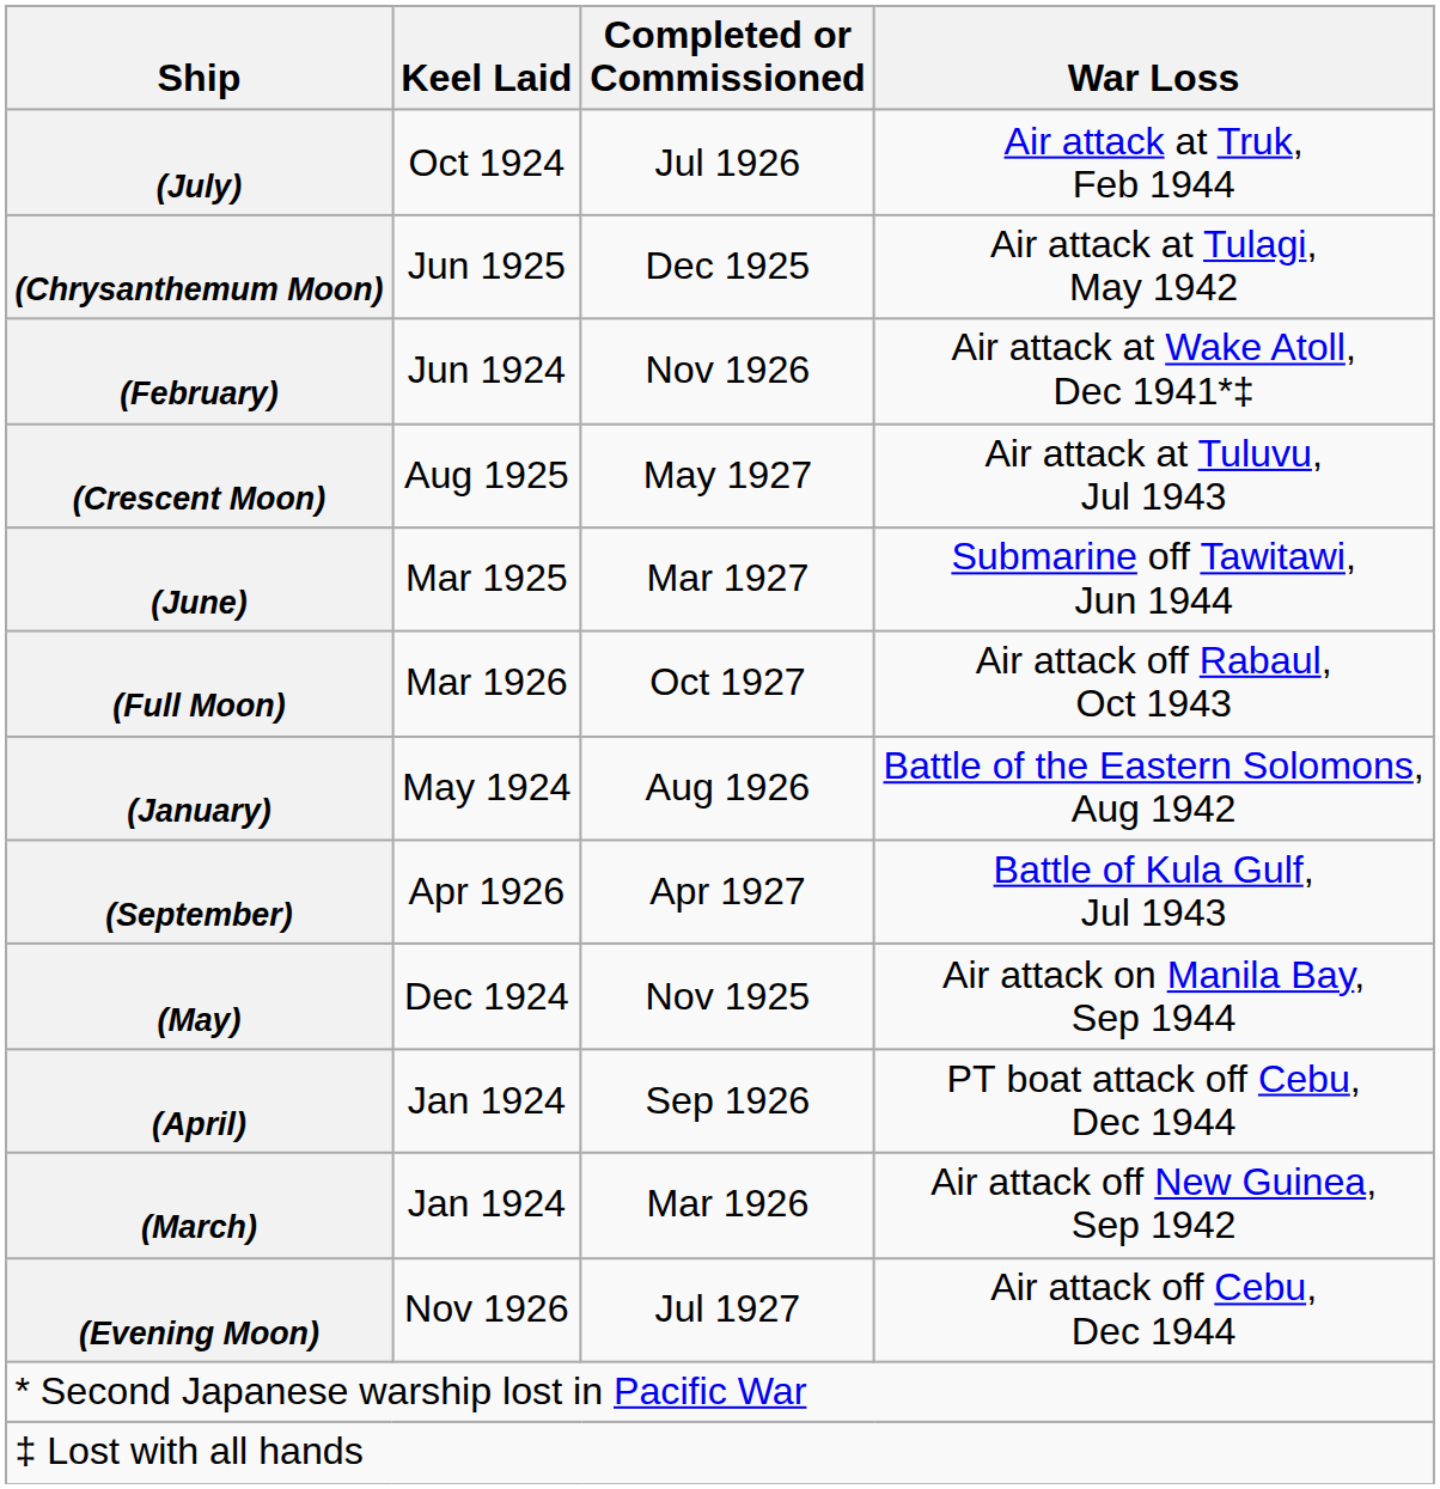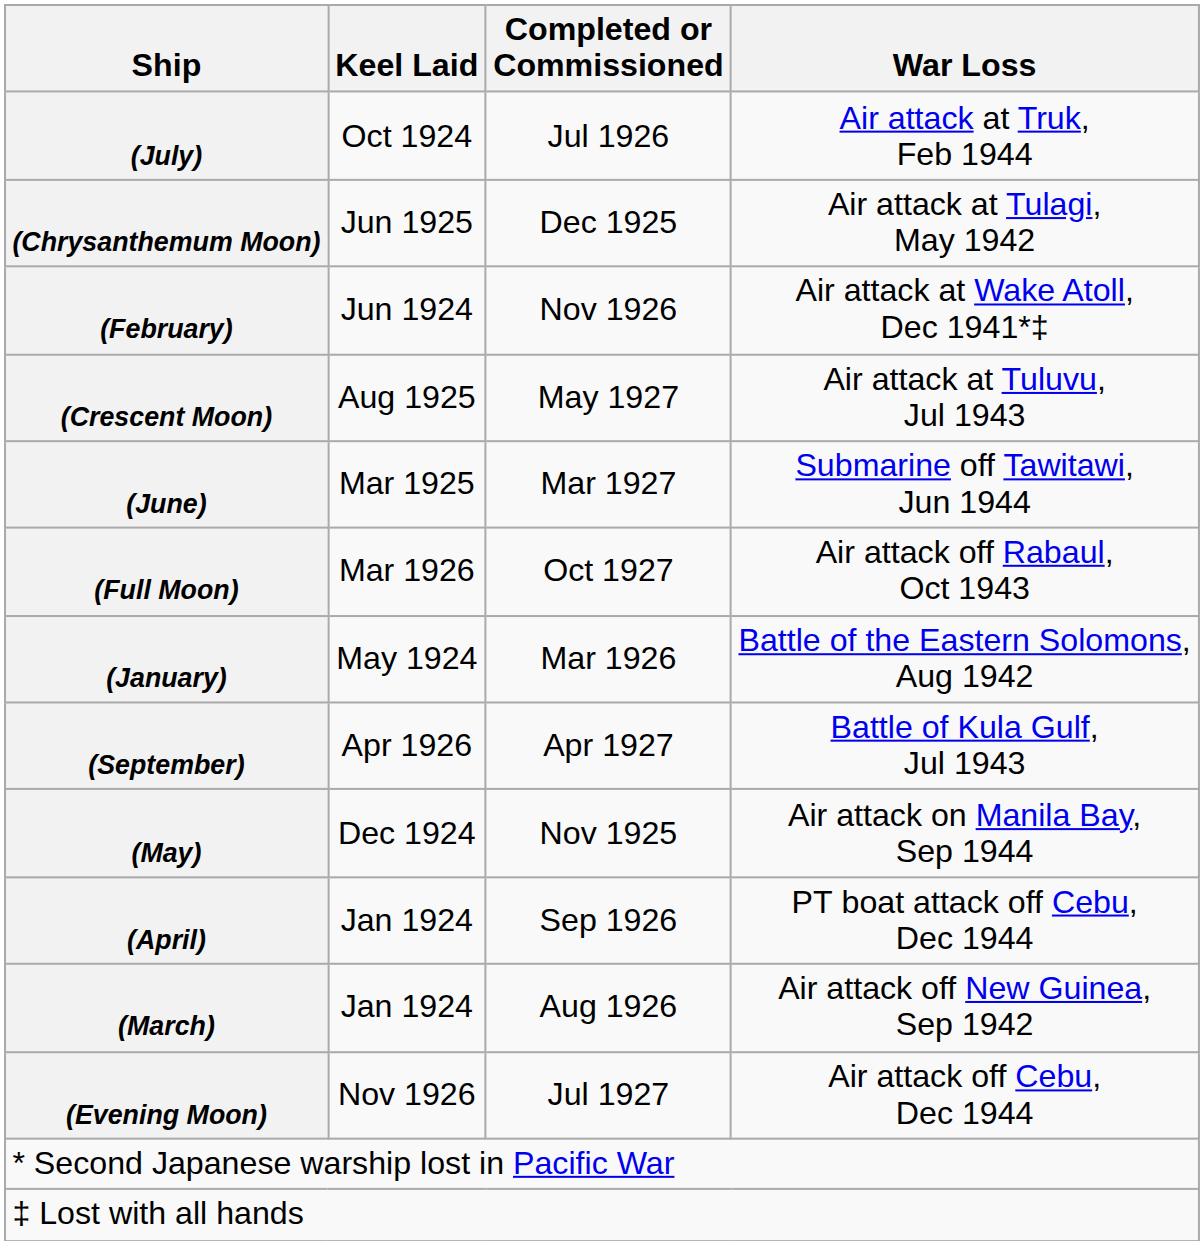(January) | Completed or Commissioned: Aug 1926 -> Mar 1926
(March) | Completed or Commissioned: Mar 1926 -> Aug 1926
